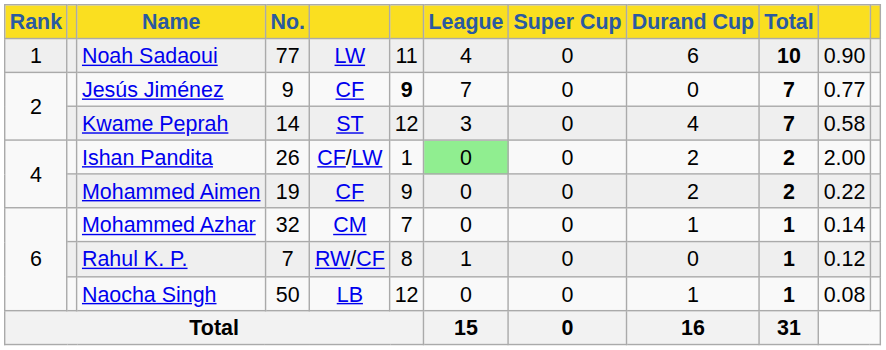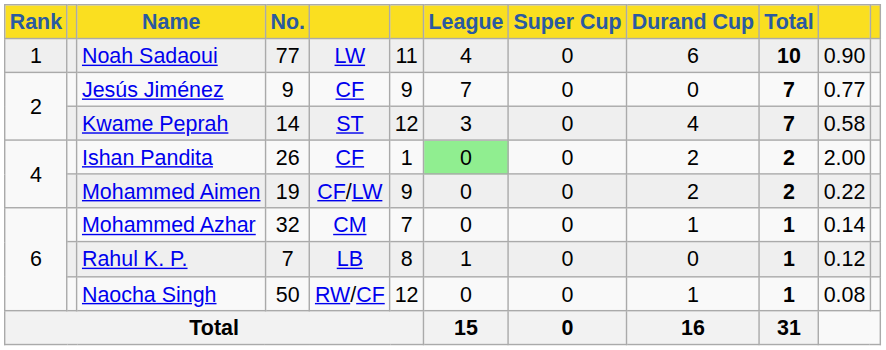Jesús Jiménez | column 6: bold -> normal
Ishan Pandita | column 5: CF/LW -> CF
Mohammed Aimen | column 5: CF -> CF/LW
Rahul K. P. | column 5: RW/CF -> LB
Naocha Singh | column 5: LB -> RW/CF
